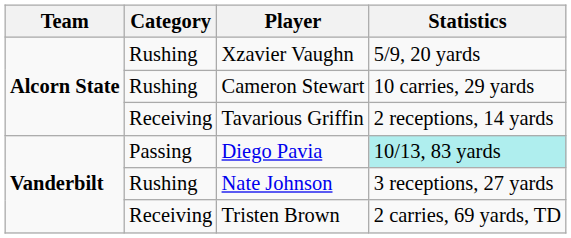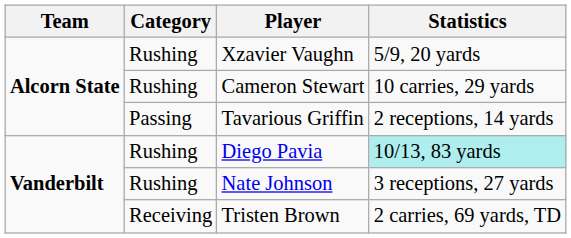Tavarious Griffin | Category: Receiving -> Passing
Diego Pavia | Category: Passing -> Rushing
